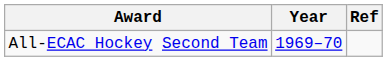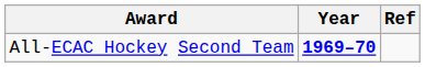row 2 | Year: normal -> bold
